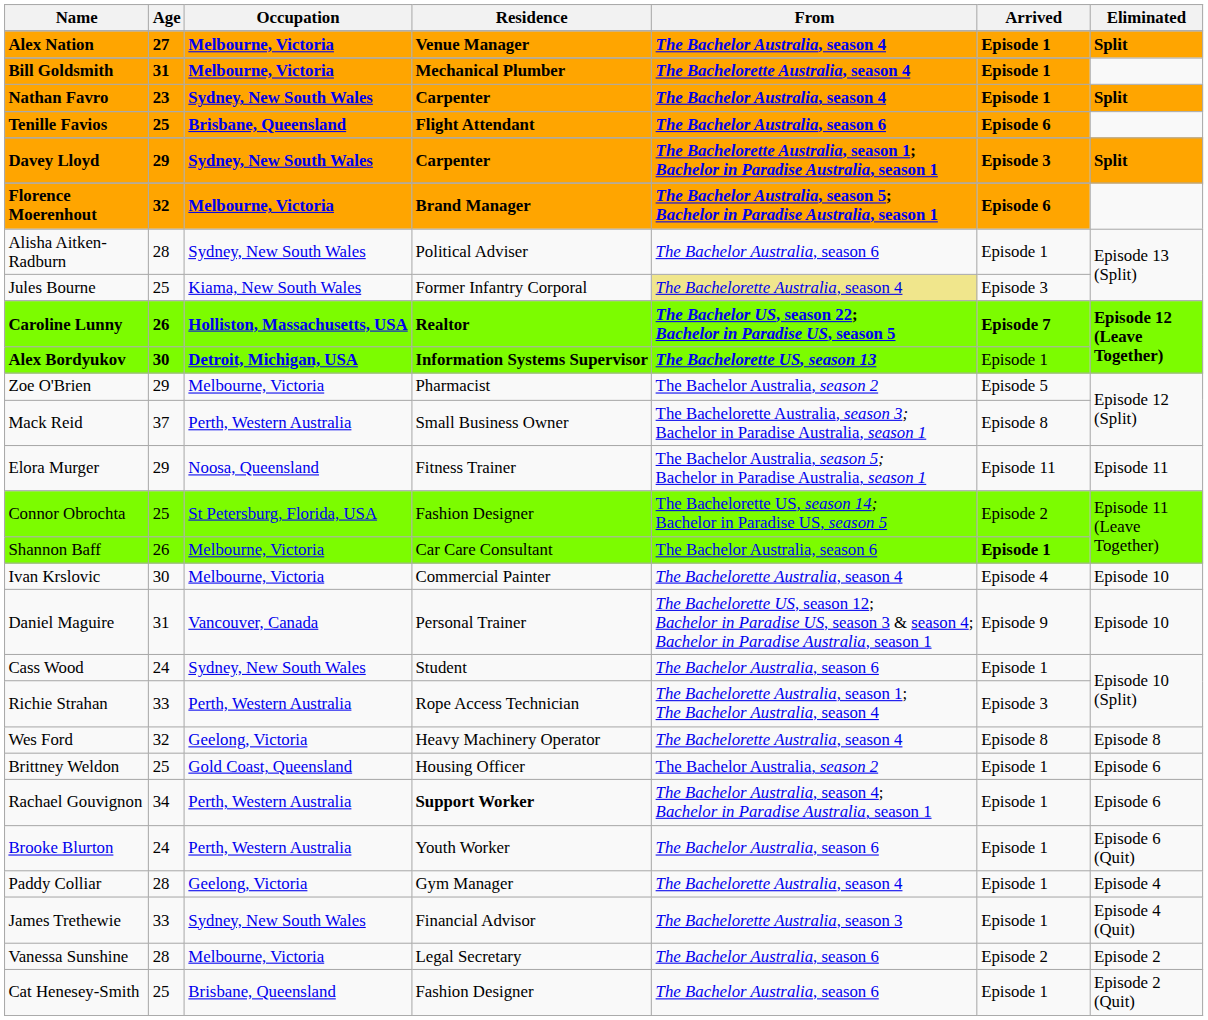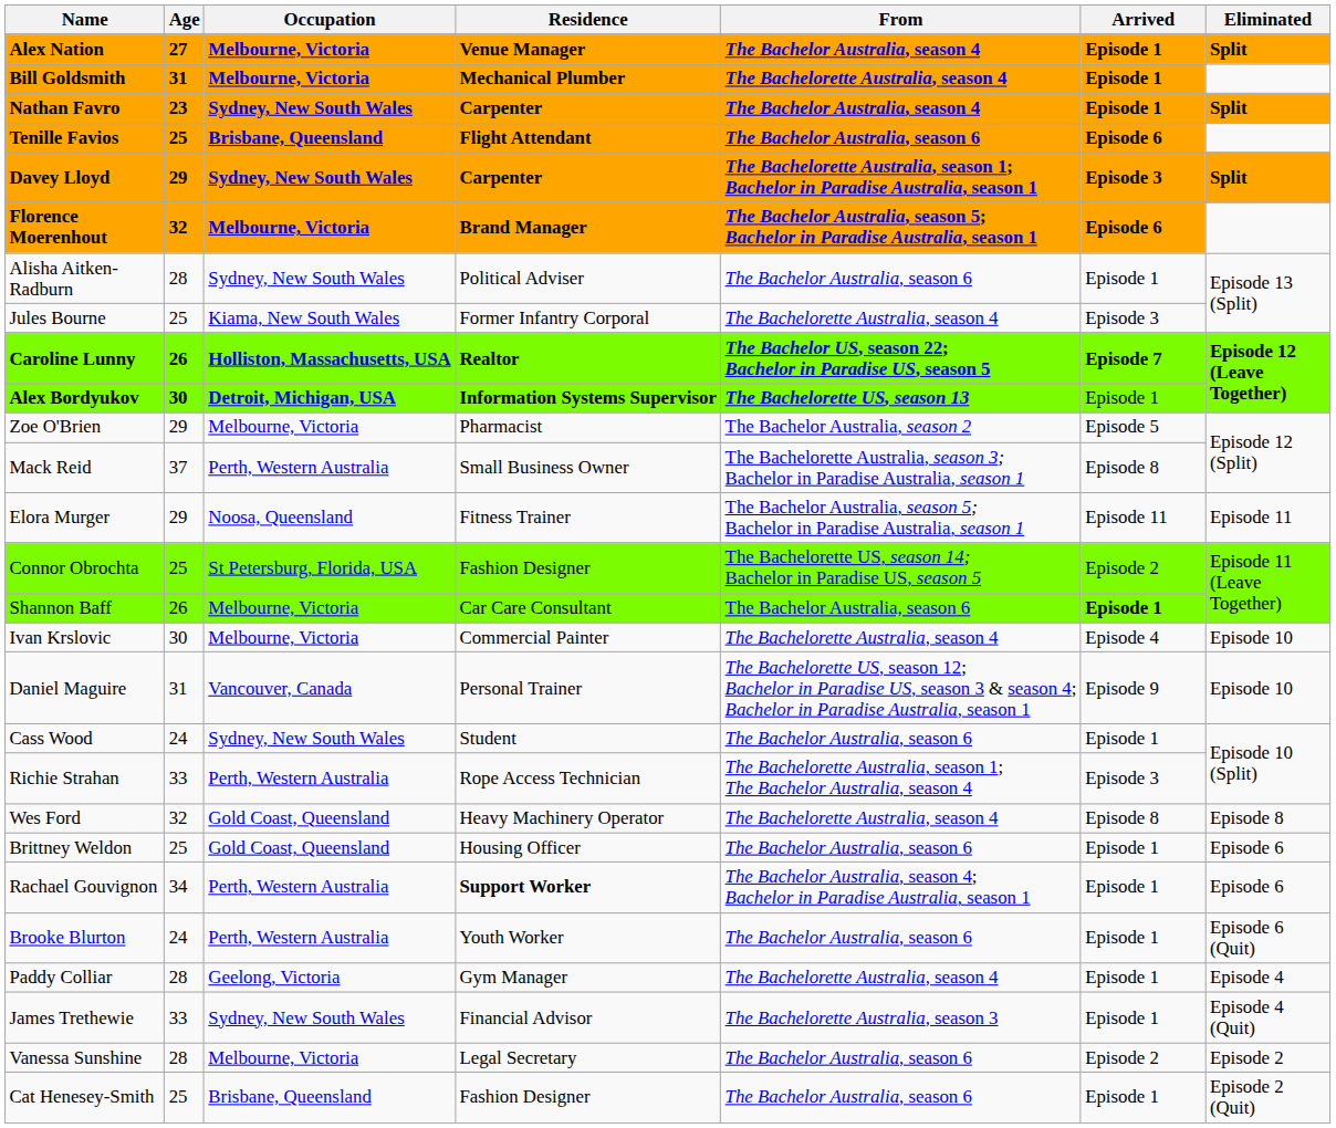Jules Bourne | From: khaki background -> no background
Wes Ford | Occupation: Geelong, Victoria -> Gold Coast, Queensland
Brittney Weldon | From: The Bachelor Australia, season 2 -> The Bachelor Australia, season 6
